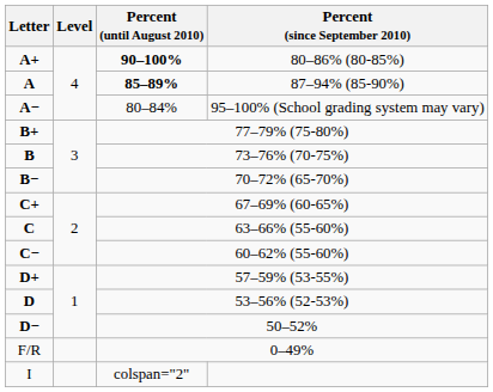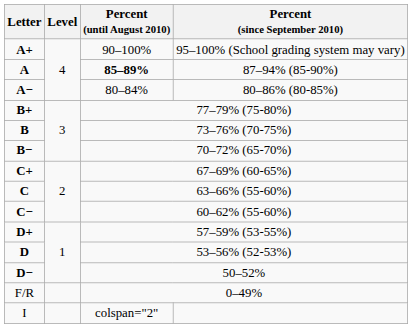A+ | Percent (until August 2010): bold -> normal
A+ | Percent (since September 2010): 80–86% (80-85%) -> 95–100% (School grading system may vary)
A− | Percent (since September 2010): 95–100% (School grading system may vary) -> 80–86% (80-85%)
